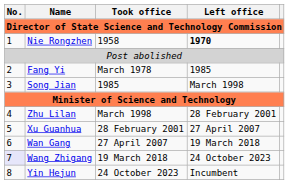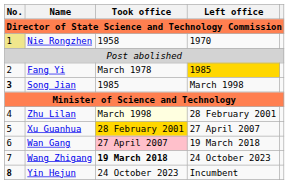Nie Rongzhen | No.: no background -> khaki background
Nie Rongzhen | Left office: bold -> normal
Fang Yi | Left office: no background -> gold background
Song Jian | No.: normal -> bold
Zhu Lilan | Took office: no background -> lightyellow background
Xu Guanhua | Took office: no background -> gold background
Wan Gang | Took office: no background -> pink background
Wang Zhigang | No.: lavender background -> no background
Wang Zhigang | Took office: normal -> bold
Yin Hejun | No.: normal -> bold
